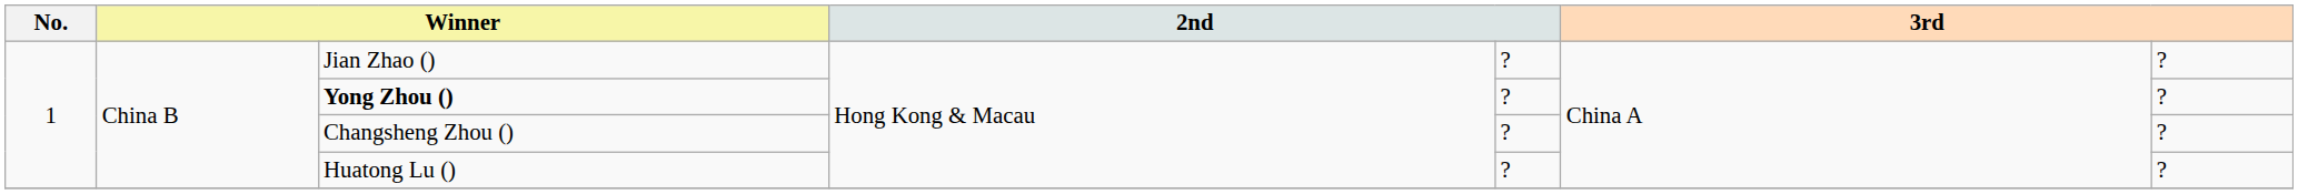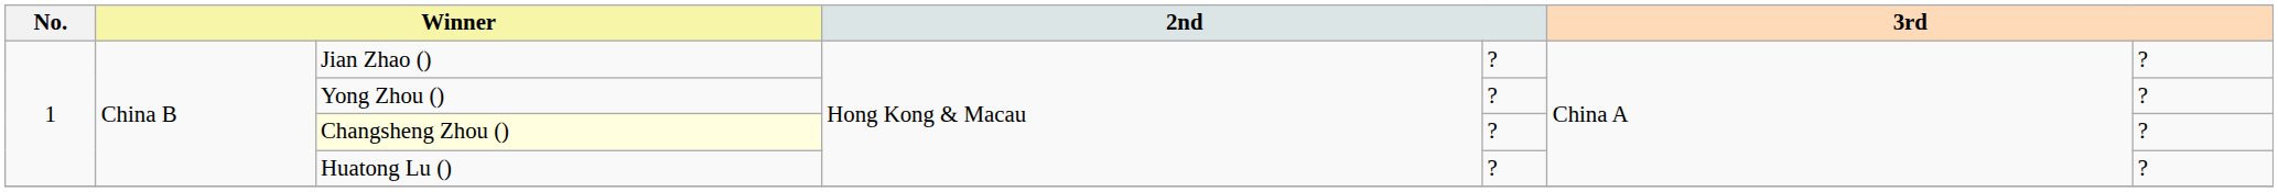Yong Zhou () | column 3: bold -> normal
Changsheng Zhou () | column 3: no background -> lightyellow background
